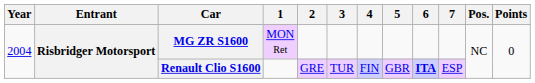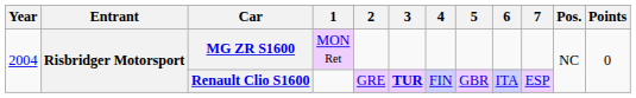Renault Clio S1600 | 3: normal -> bold
Renault Clio S1600 | 6: bold -> normal
